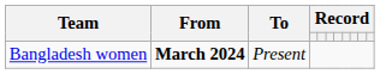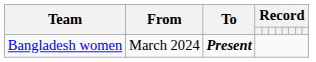Bangladesh women | From: bold -> normal
Bangladesh women | To: normal -> bold
